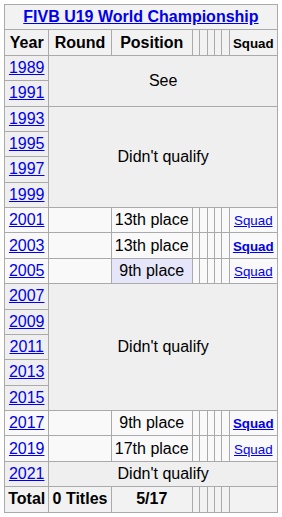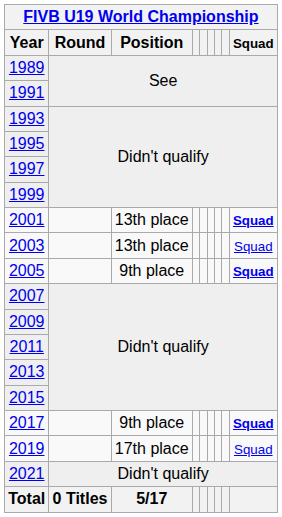2001 | Squad: normal -> bold
2003 | Squad: bold -> normal
2005 | Position: lavender background -> no background
2005 | Squad: normal -> bold
